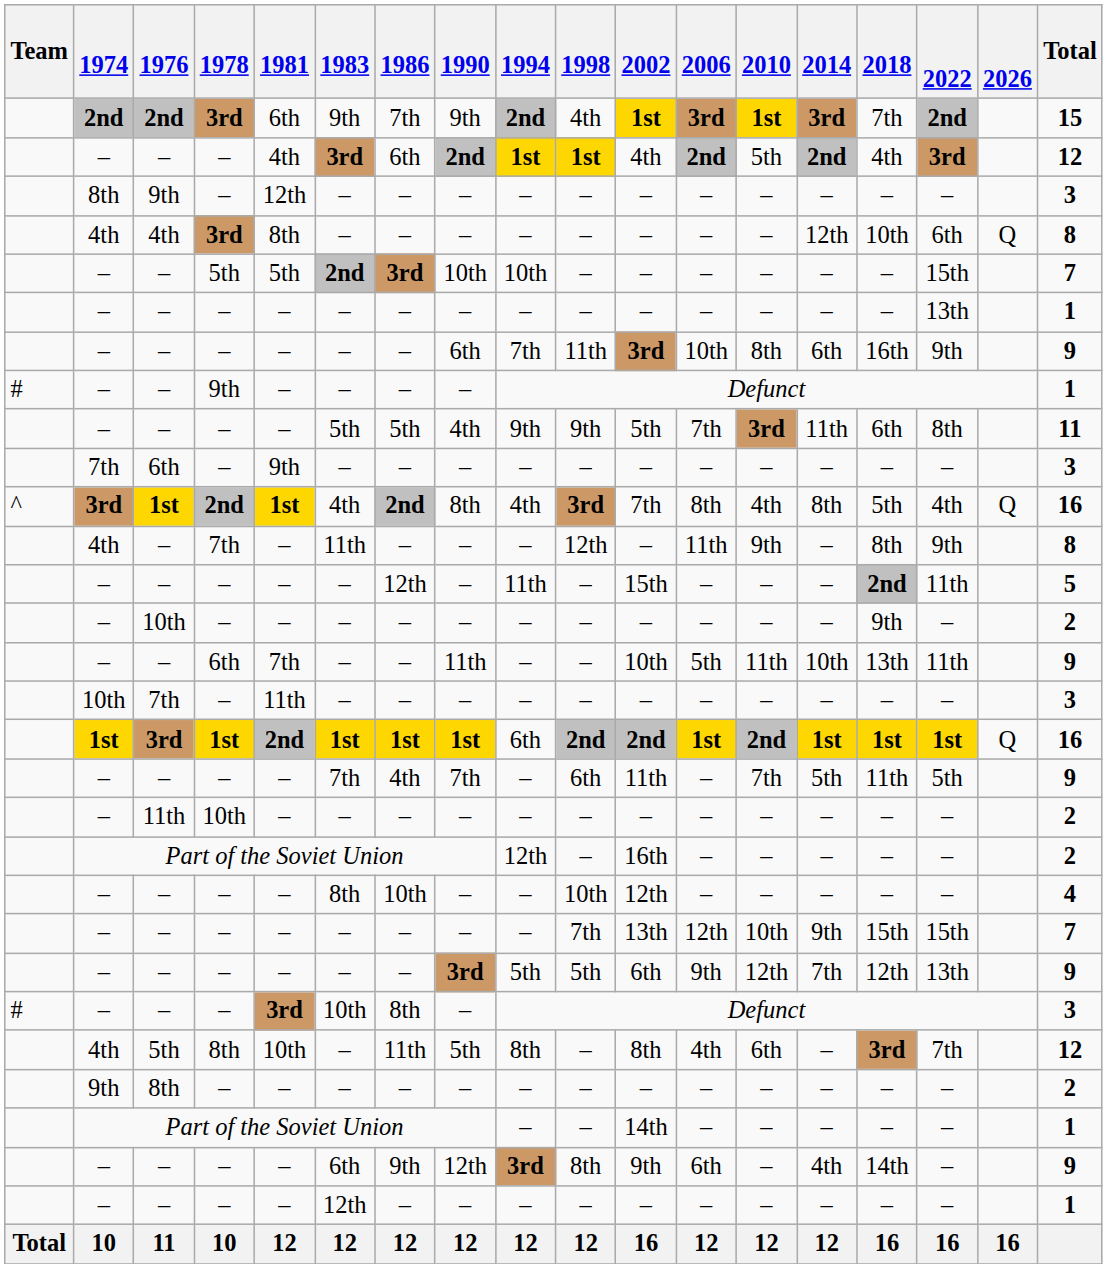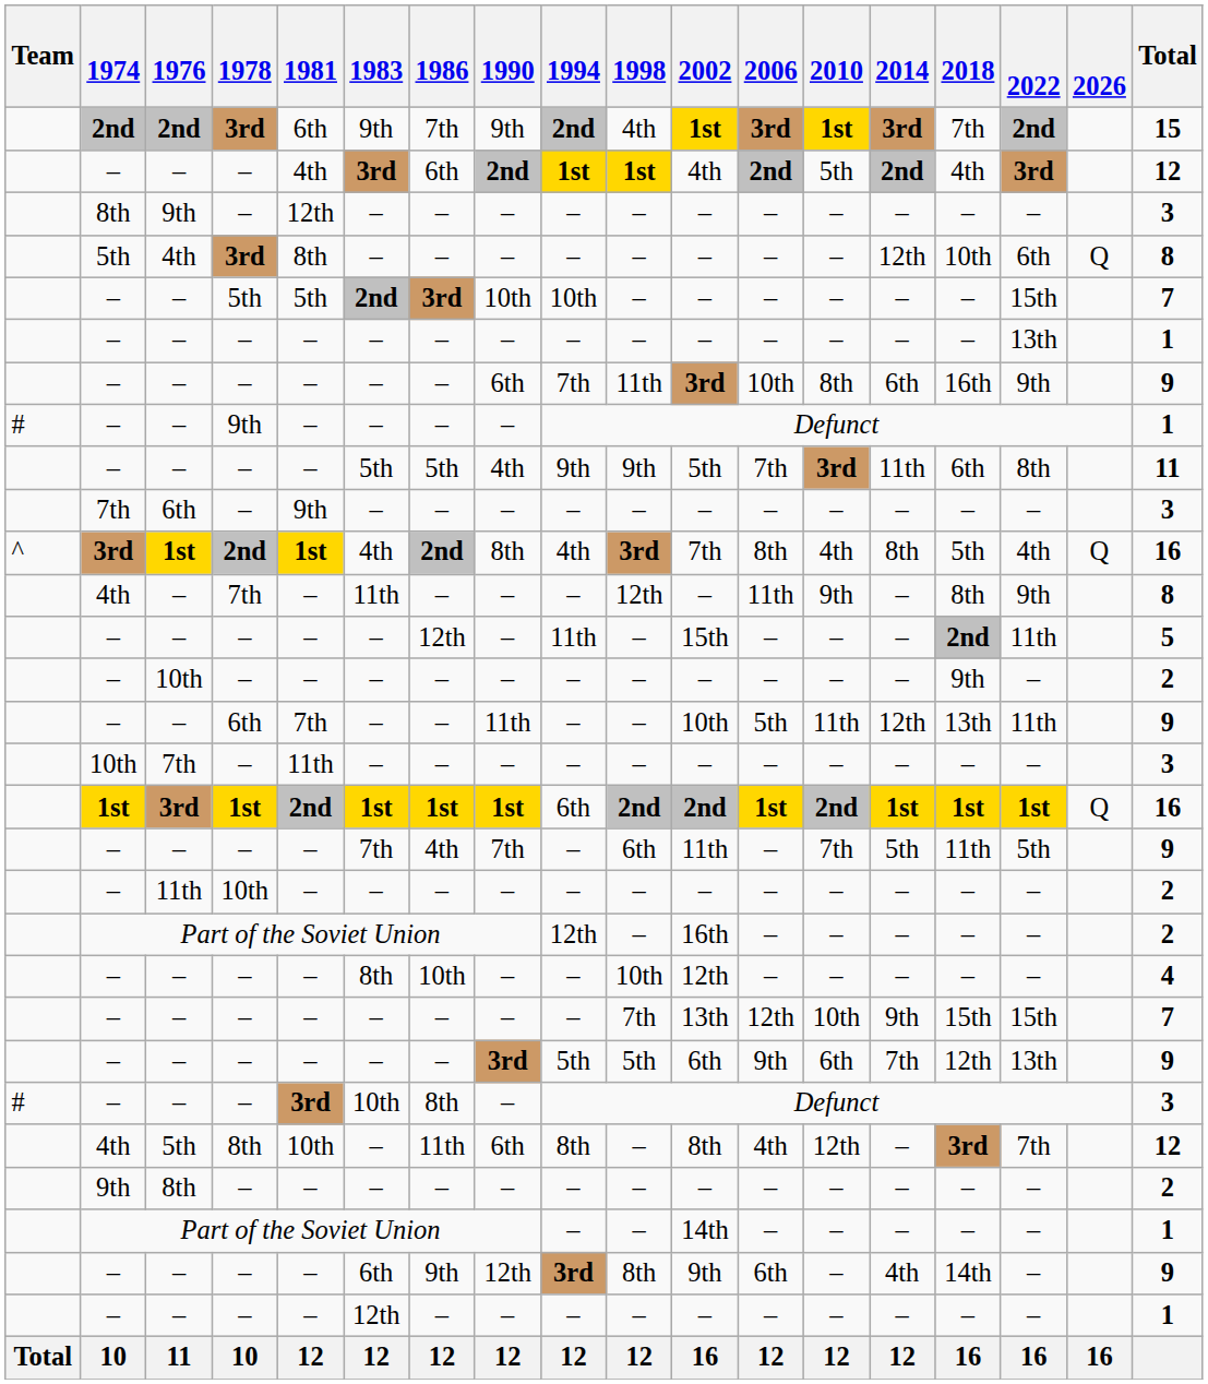row 5 | 1974: 4th -> 5th
row 16 | 2014: 10th -> 12th
row 24 | 2010: 12th -> 6th
row 26 | 1990: 5th -> 6th
row 26 | 2010: 6th -> 12th
